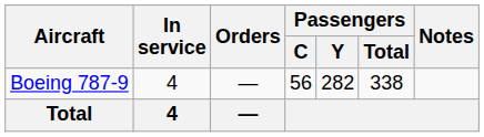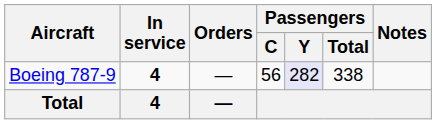Boeing 787-9 | In service: normal -> bold
Boeing 787-9 | Passengers / Y: no background -> lavender background
